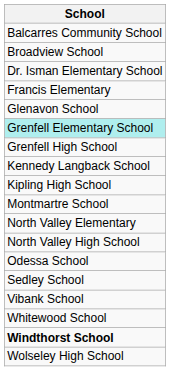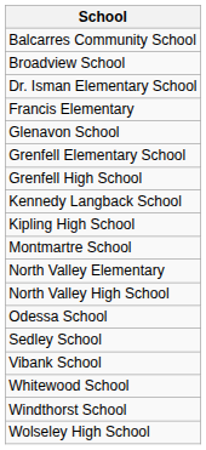row 7 | column 1: paleturquoise background -> no background
row 18 | column 1: bold -> normal
